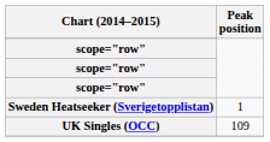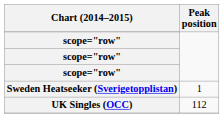UK Singles (OCC) | Peak position: 109 -> 112
